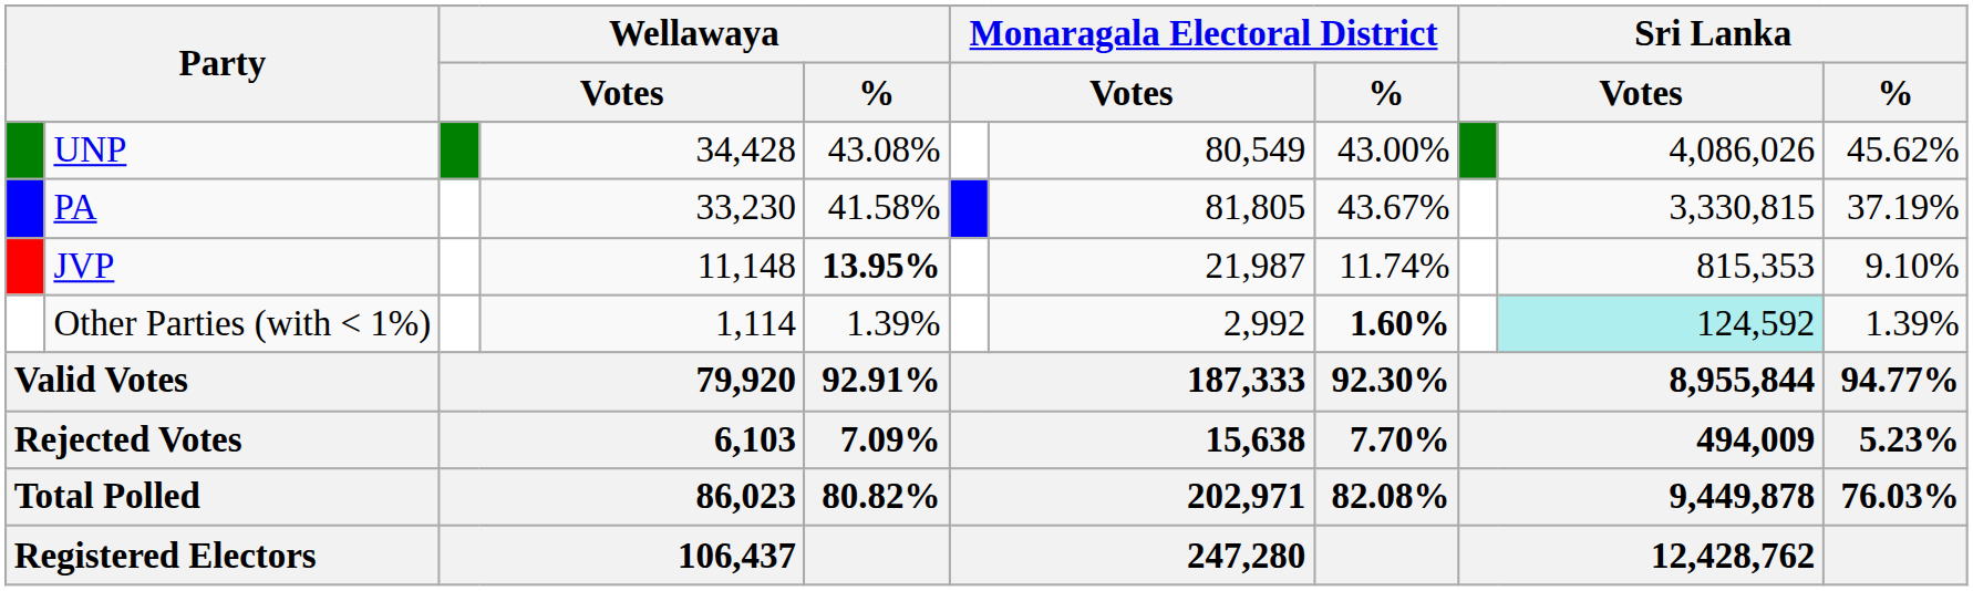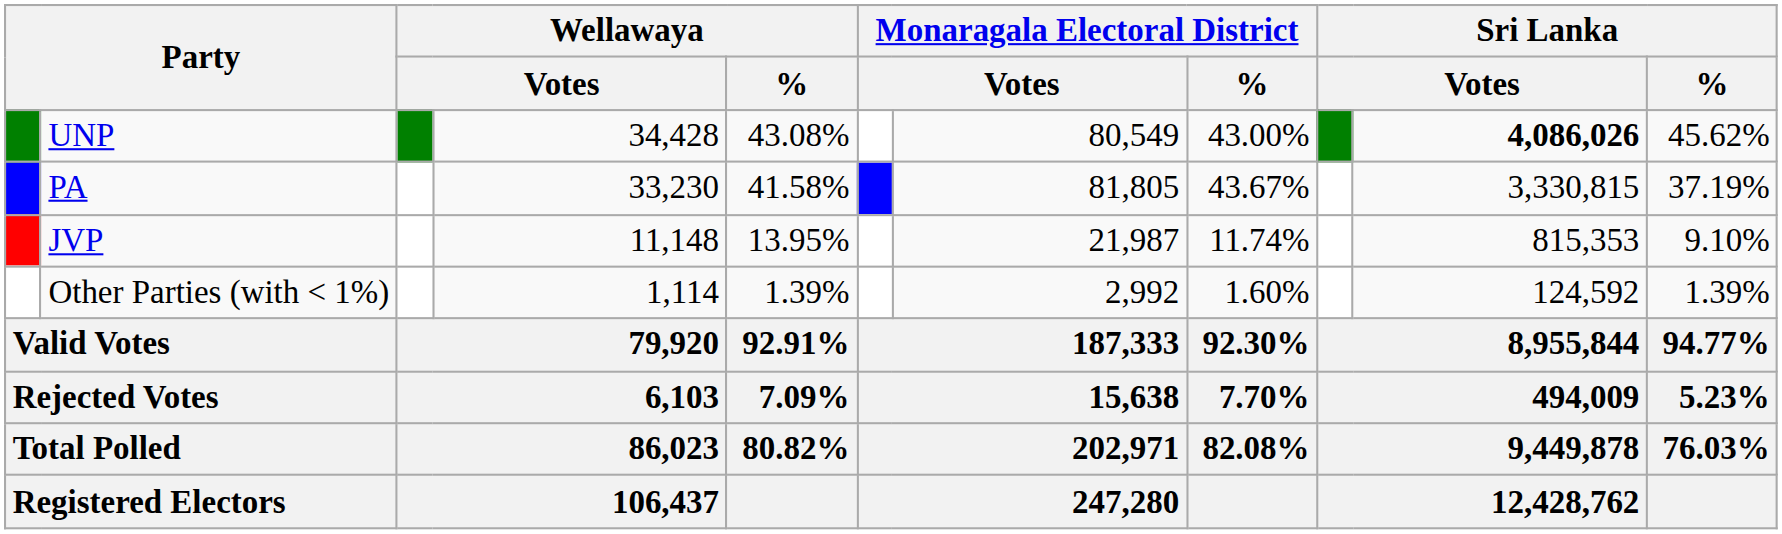UNP | column 10: normal -> bold
JVP | Wellawaya / %: bold -> normal
Other Parties (with < 1%) | Monaragala Electoral District / %: bold -> normal
Other Parties (with < 1%) | column 10: paleturquoise background -> no background
